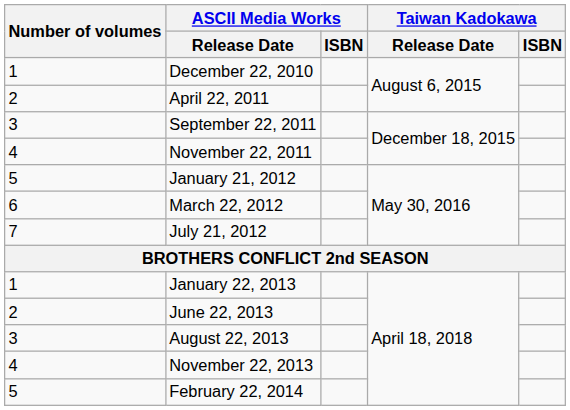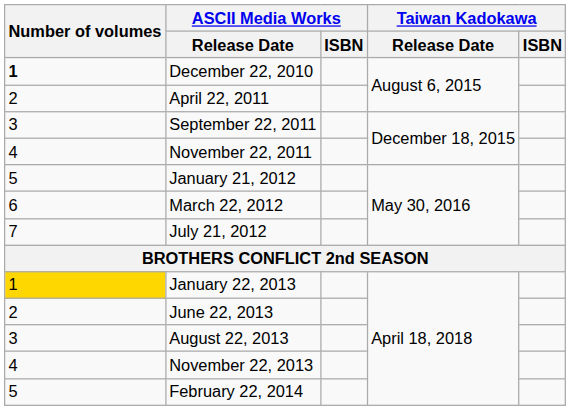December 22, 2010 | Number of volumes: normal -> bold
January 22, 2013 | Number of volumes: no background -> gold background
